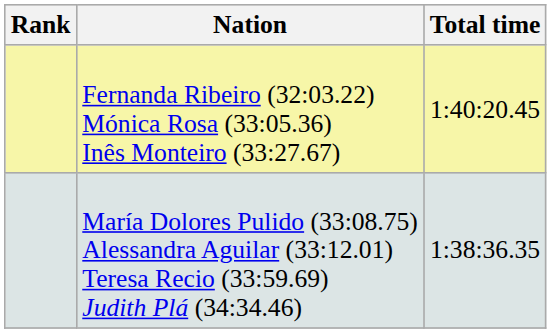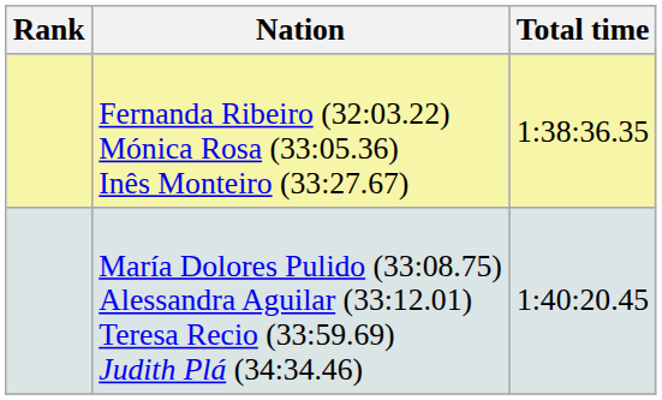row 2 | Total time: 1:40:20.45 -> 1:38:36.35
row 3 | Total time: 1:38:36.35 -> 1:40:20.45
